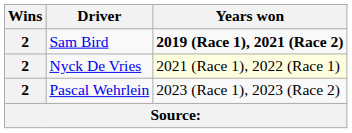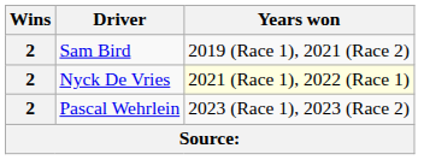Sam Bird | Years won: bold -> normal
